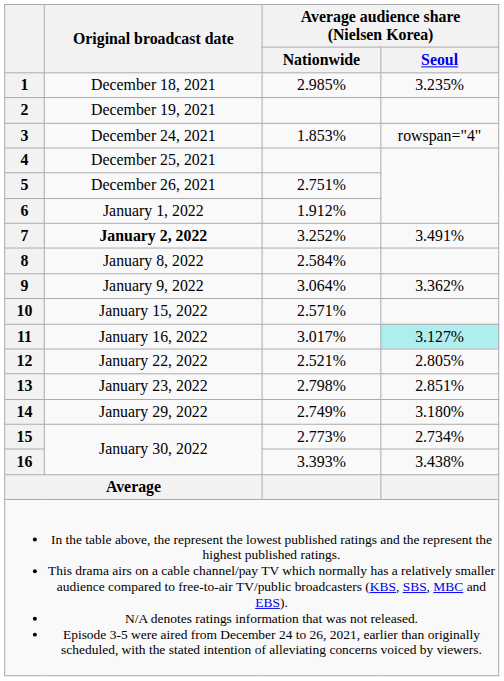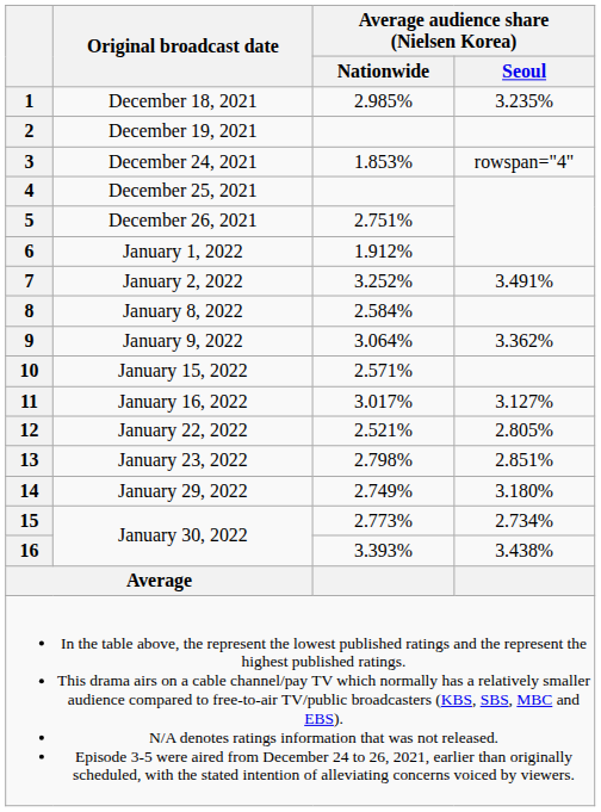7 | Original broadcast date: bold -> normal
11 | Average audience share (Nielsen Korea) / Seoul: paleturquoise background -> no background
